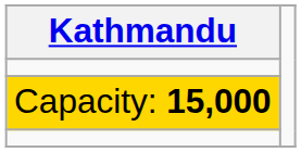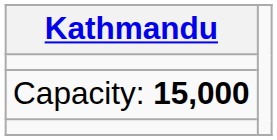row 3 | Kathmandu: gold background -> no background
